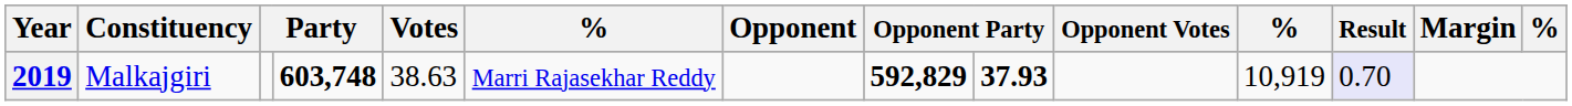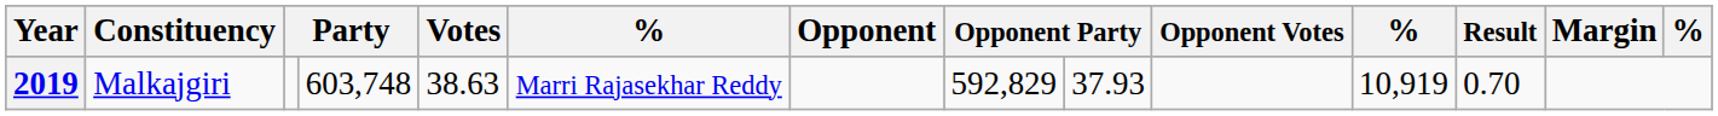2019 | column 4: bold -> normal
2019 | column 8: bold -> normal
2019 | column 9: bold -> normal
2019 | Result: lavender background -> no background
